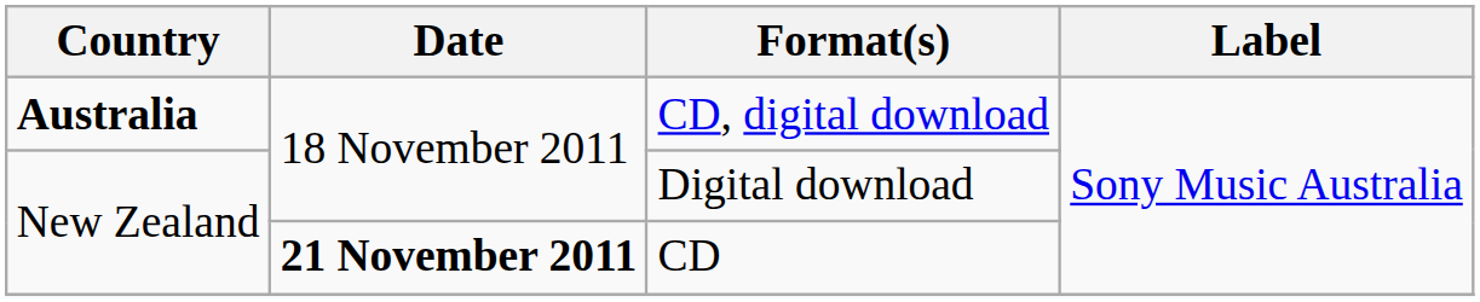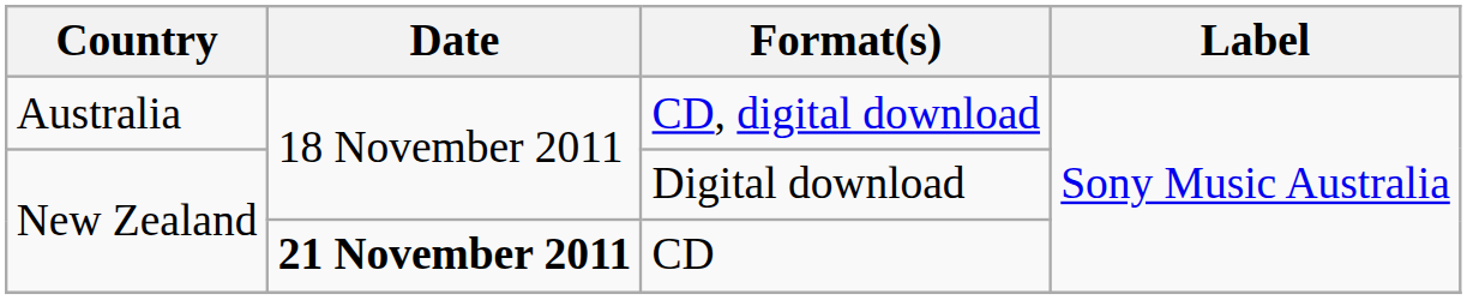CD, digital download | Country: bold -> normal
